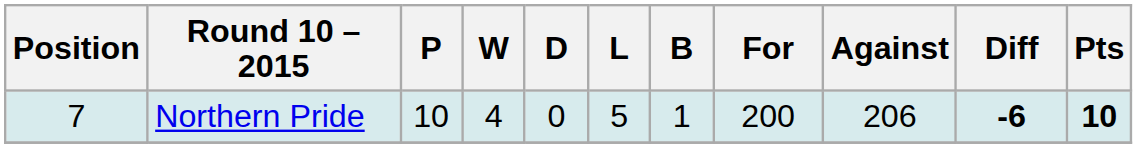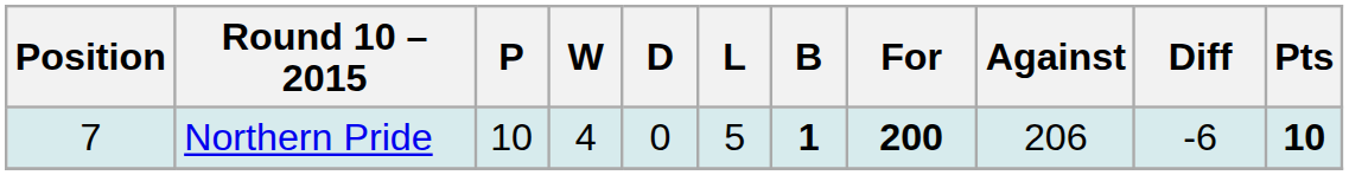Northern Pride | B: normal -> bold
Northern Pride | For: normal -> bold
Northern Pride | Diff: bold -> normal
